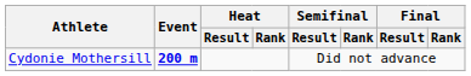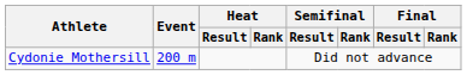Cydonie Mothersill | Event: bold -> normal
